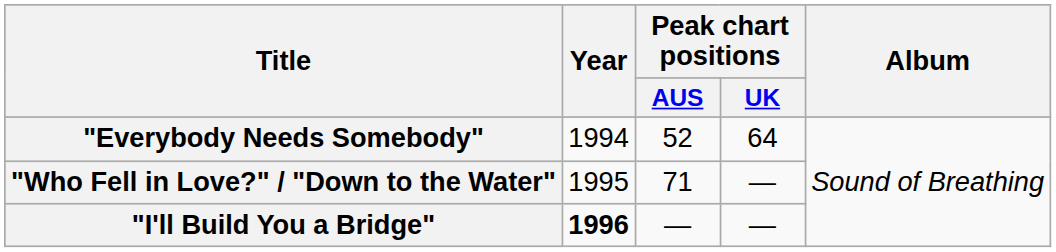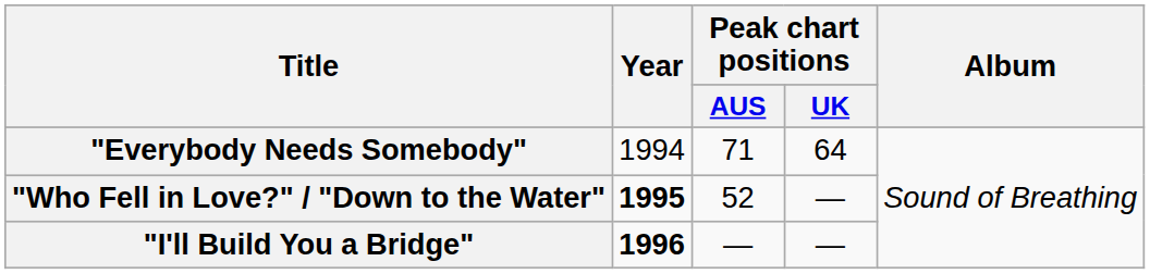"Everybody Needs Somebody" | Peak chart positions / AUS: 52 -> 71
"Who Fell in Love?" / "Down to the Water" | Year: normal -> bold
"Who Fell in Love?" / "Down to the Water" | Peak chart positions / AUS: 71 -> 52
